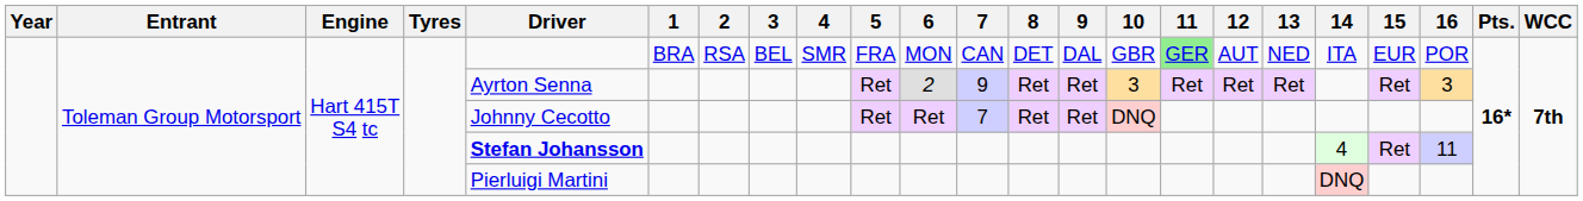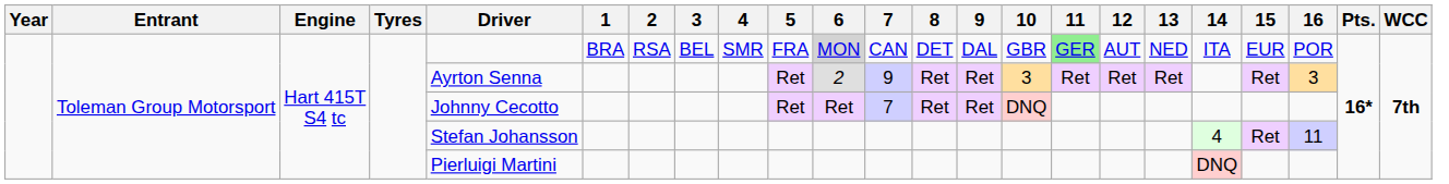row 2 | 6: no background -> lightgrey background
row 5 | Driver: bold -> normal
